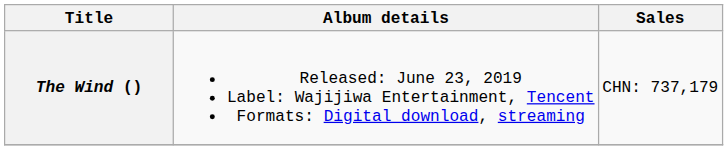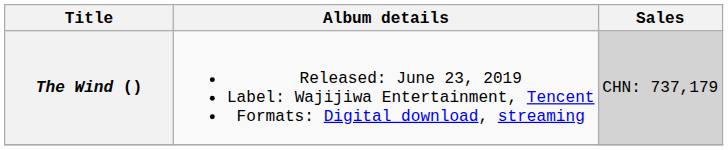The Wind () | Sales: no background -> lightgrey background
